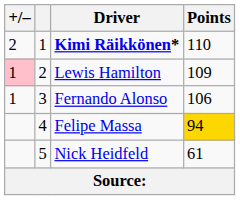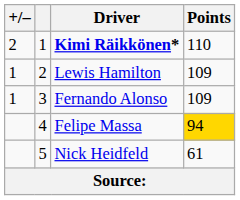Lewis Hamilton | +/–: pink background -> no background
Fernando Alonso | Points: 106 -> 109
